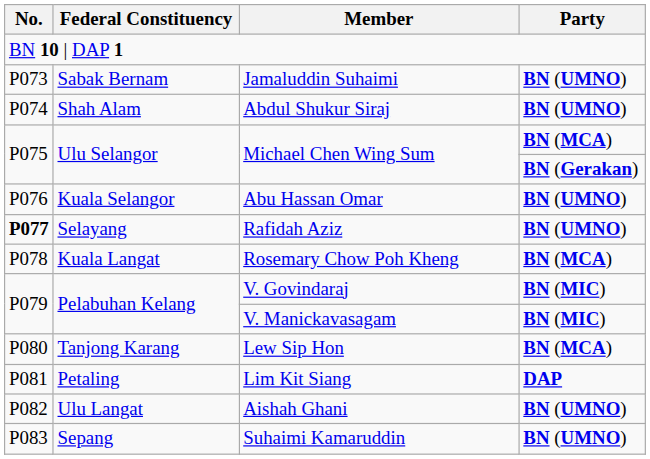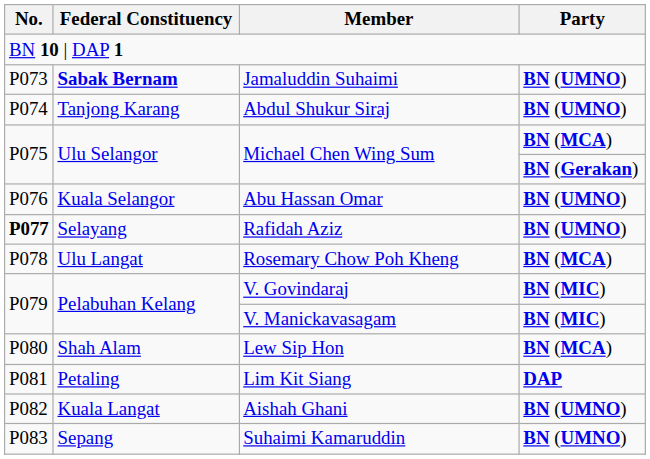Jamaluddin Suhaimi | Federal Constituency: normal -> bold
Abdul Shukur Siraj | Federal Constituency: Shah Alam -> Tanjong Karang
Rosemary Chow Poh Kheng | Federal Constituency: Kuala Langat -> Ulu Langat
Lew Sip Hon | Federal Constituency: Tanjong Karang -> Shah Alam
Aishah Ghani | Federal Constituency: Ulu Langat -> Kuala Langat
